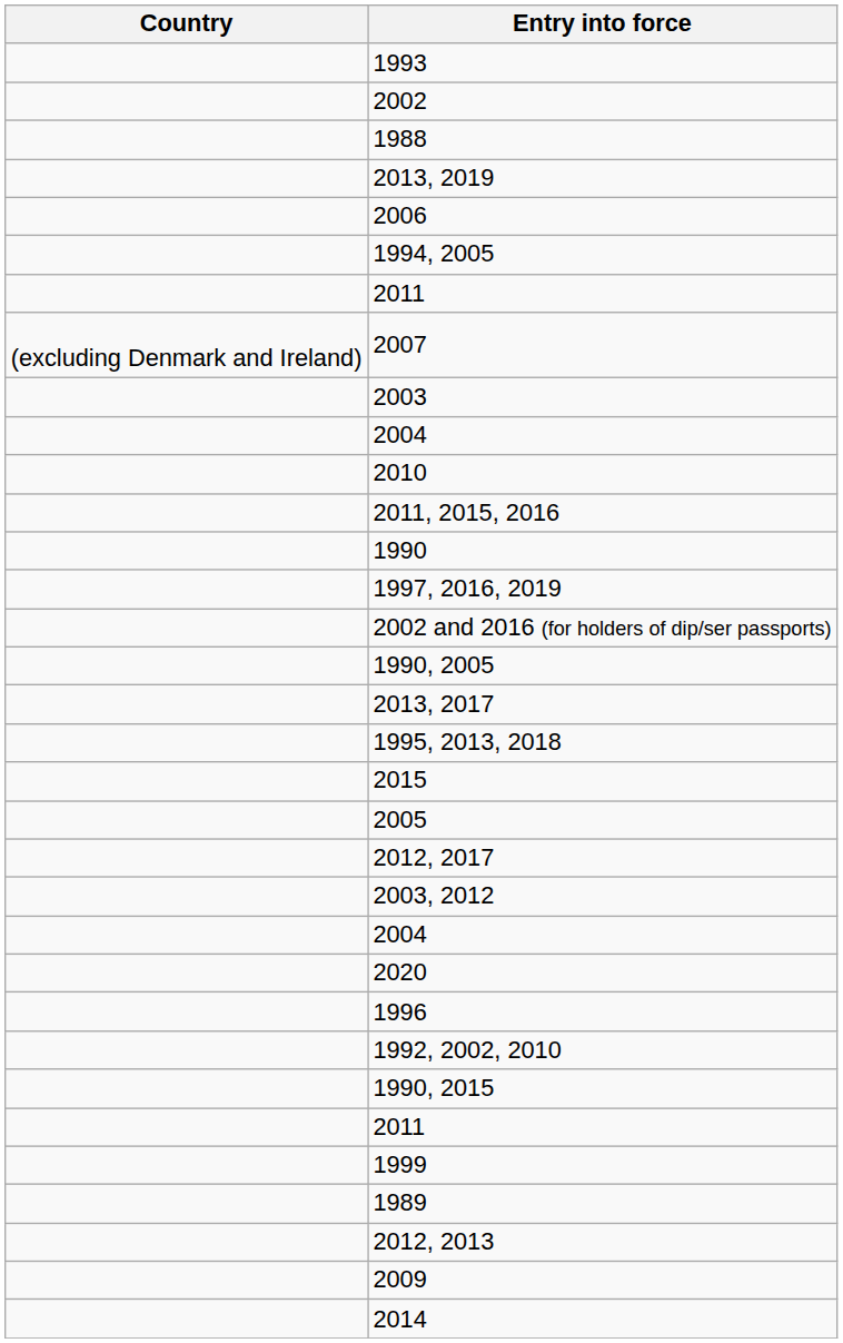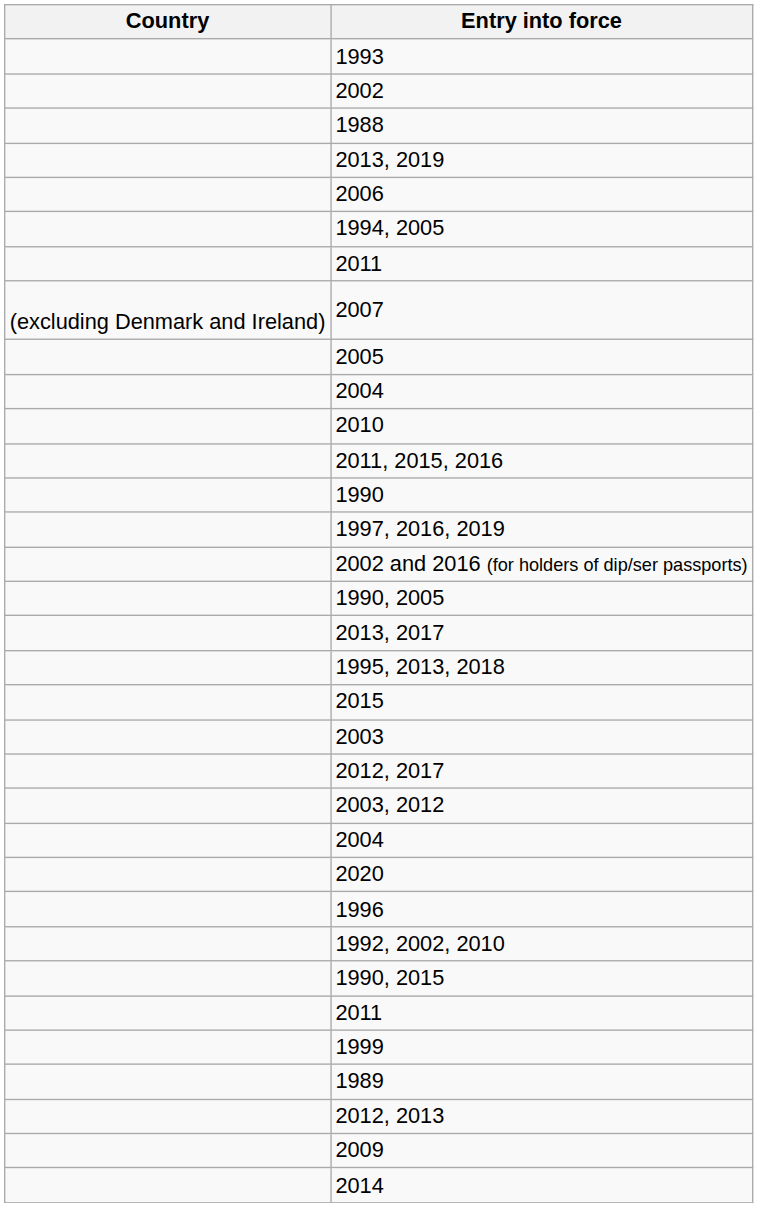row 10 | Entry into force: 2003 -> 2005
row 21 | Entry into force: 2005 -> 2003
